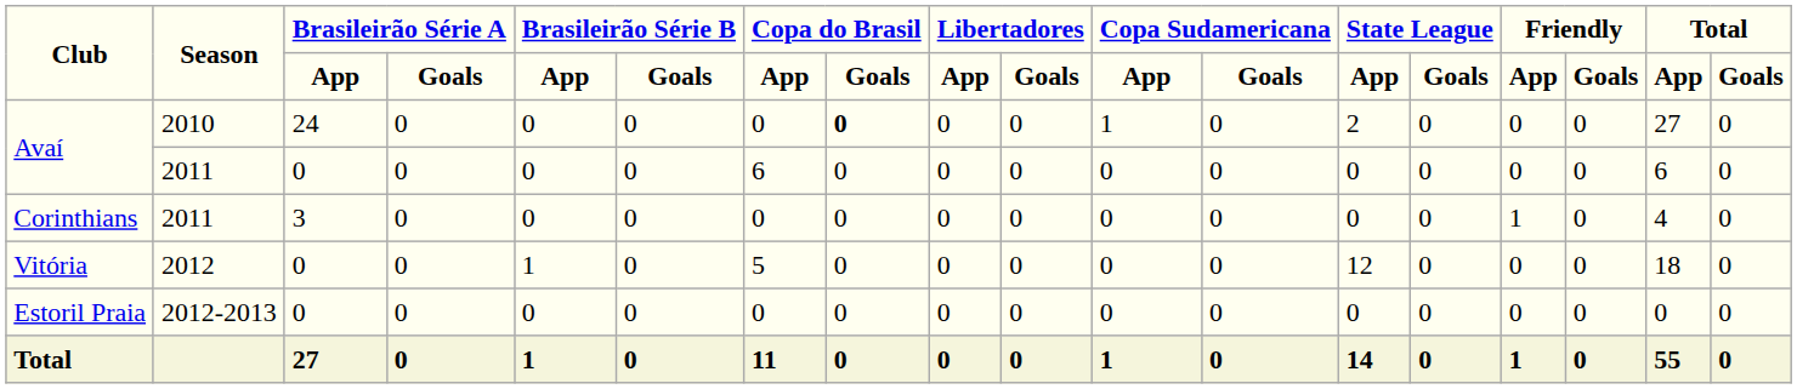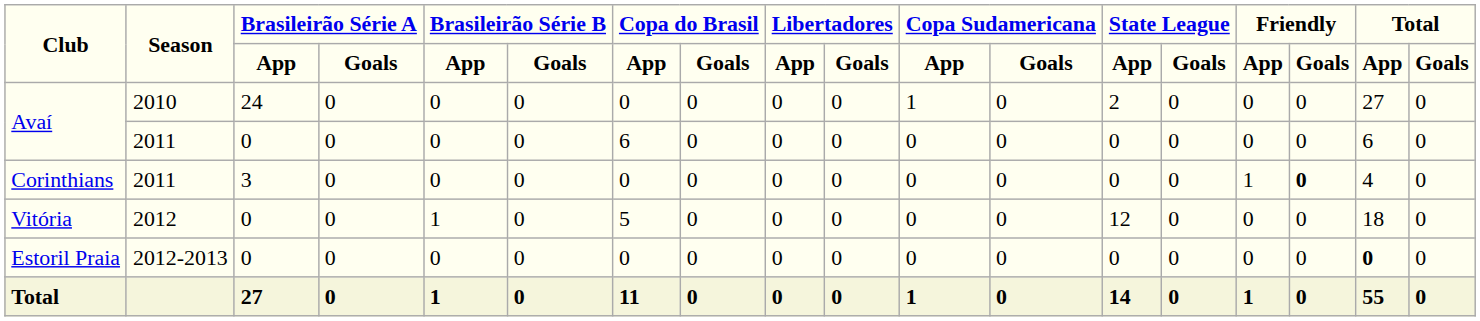Avaí / 2010 | Copa do Brasil / Goals: bold -> normal
Corinthians | Friendly / Goals: normal -> bold
Estoril Praia | Total / App: normal -> bold
